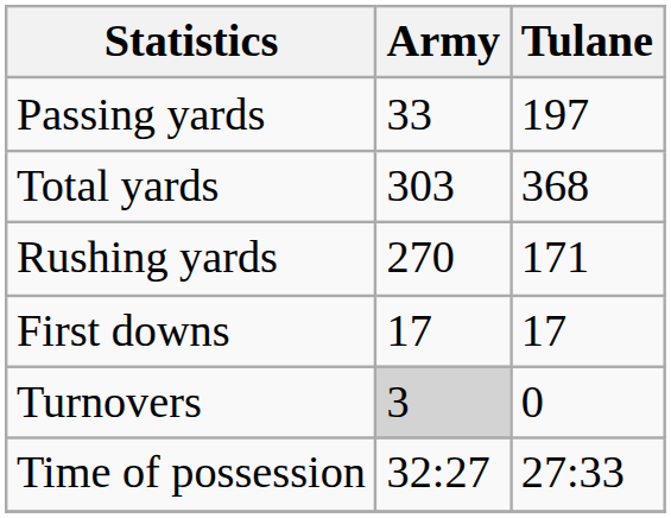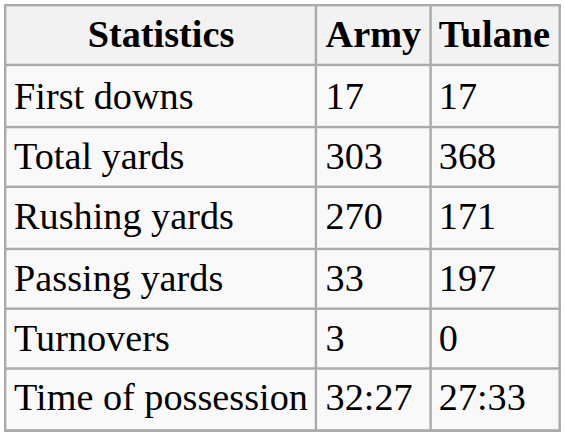rows swapped: First downs <-> Passing yards
Turnovers | Army: lightgrey background -> no background
